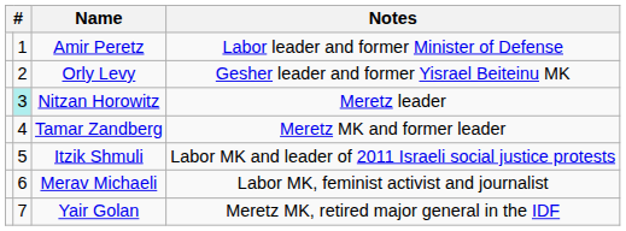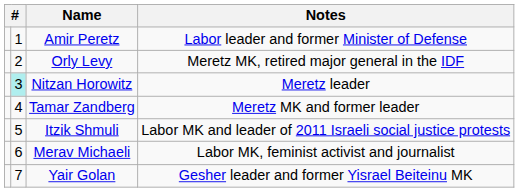Orly Levy | Notes: Gesher leader and former Yisrael Beiteinu MK -> Meretz MK, retired major general in the IDF
Yair Golan | Notes: Meretz MK, retired major general in the IDF -> Gesher leader and former Yisrael Beiteinu MK
